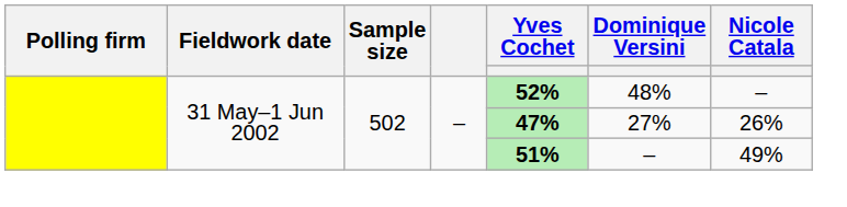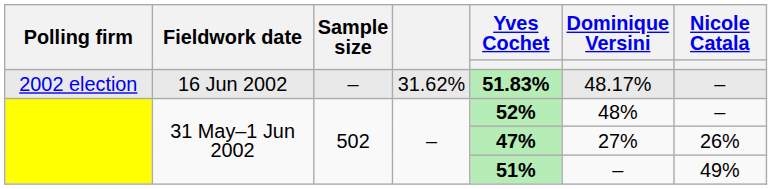+ row: 2002 election | 16 Jun 2002 | – | 31.62% | 51.83% | 48.17% | –
